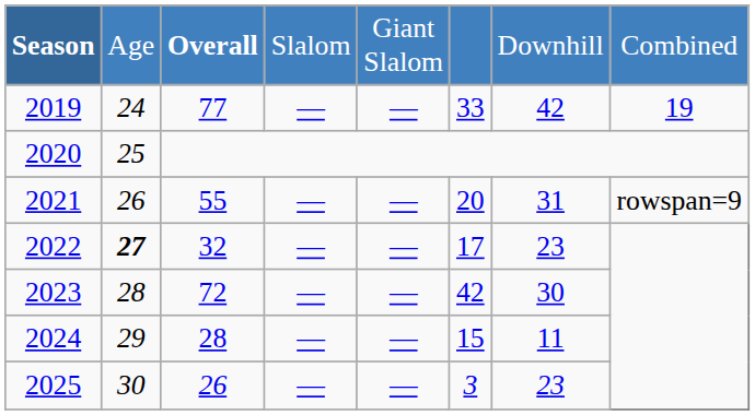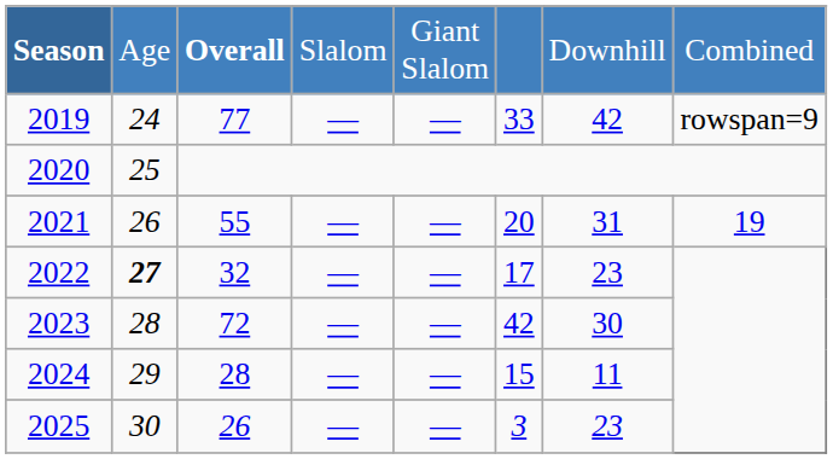2019 | column 8: 19 -> rowspan=9
2021 | column 8: rowspan=9 -> 19
